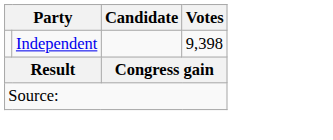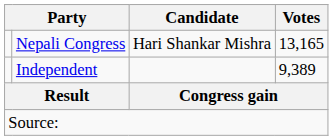+ row: Nepali Congress | Hari Shankar Mishra | 13,165
Independent | Votes: 9,398 -> 9,389
